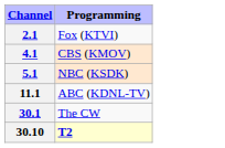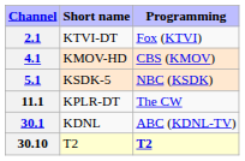+ column: Short name | KTVI-DT | KMOV-HD | KSDK-5 | KPLR-DT | KDNL | T2
11.1 | Programming: ABC (KDNL-TV) -> The CW
30.1 | Programming: The CW -> ABC (KDNL-TV)
